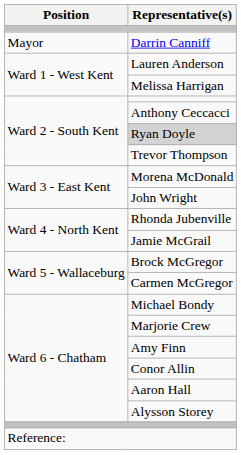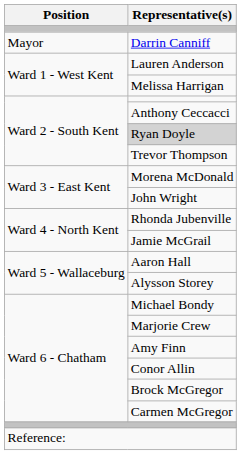row 14 | Representative(s): Brock McGregor -> Aaron Hall
row 15 | Representative(s): Carmen McGregor -> Alysson Storey
row 20 | Representative(s): Aaron Hall -> Brock McGregor
row 21 | Representative(s): Alysson Storey -> Carmen McGregor
